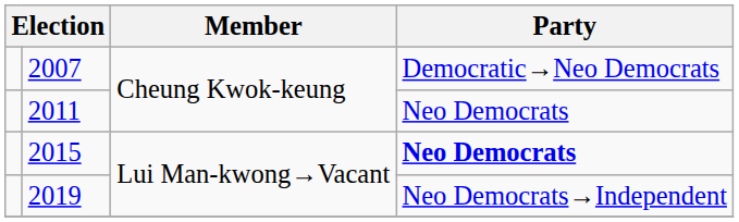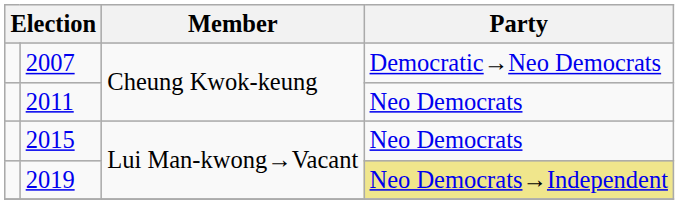2015 | Party: bold -> normal
2019 | Party: no background -> khaki background
